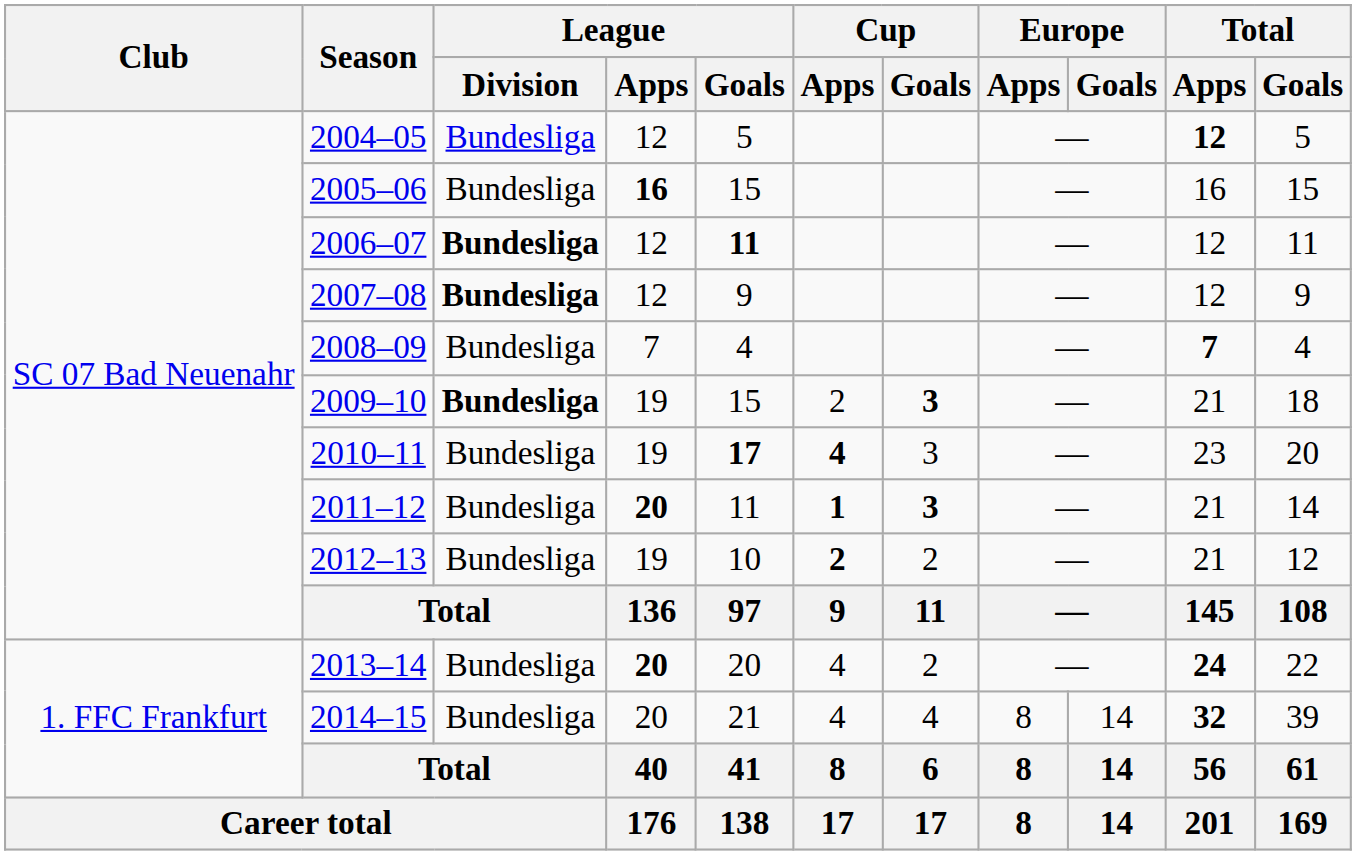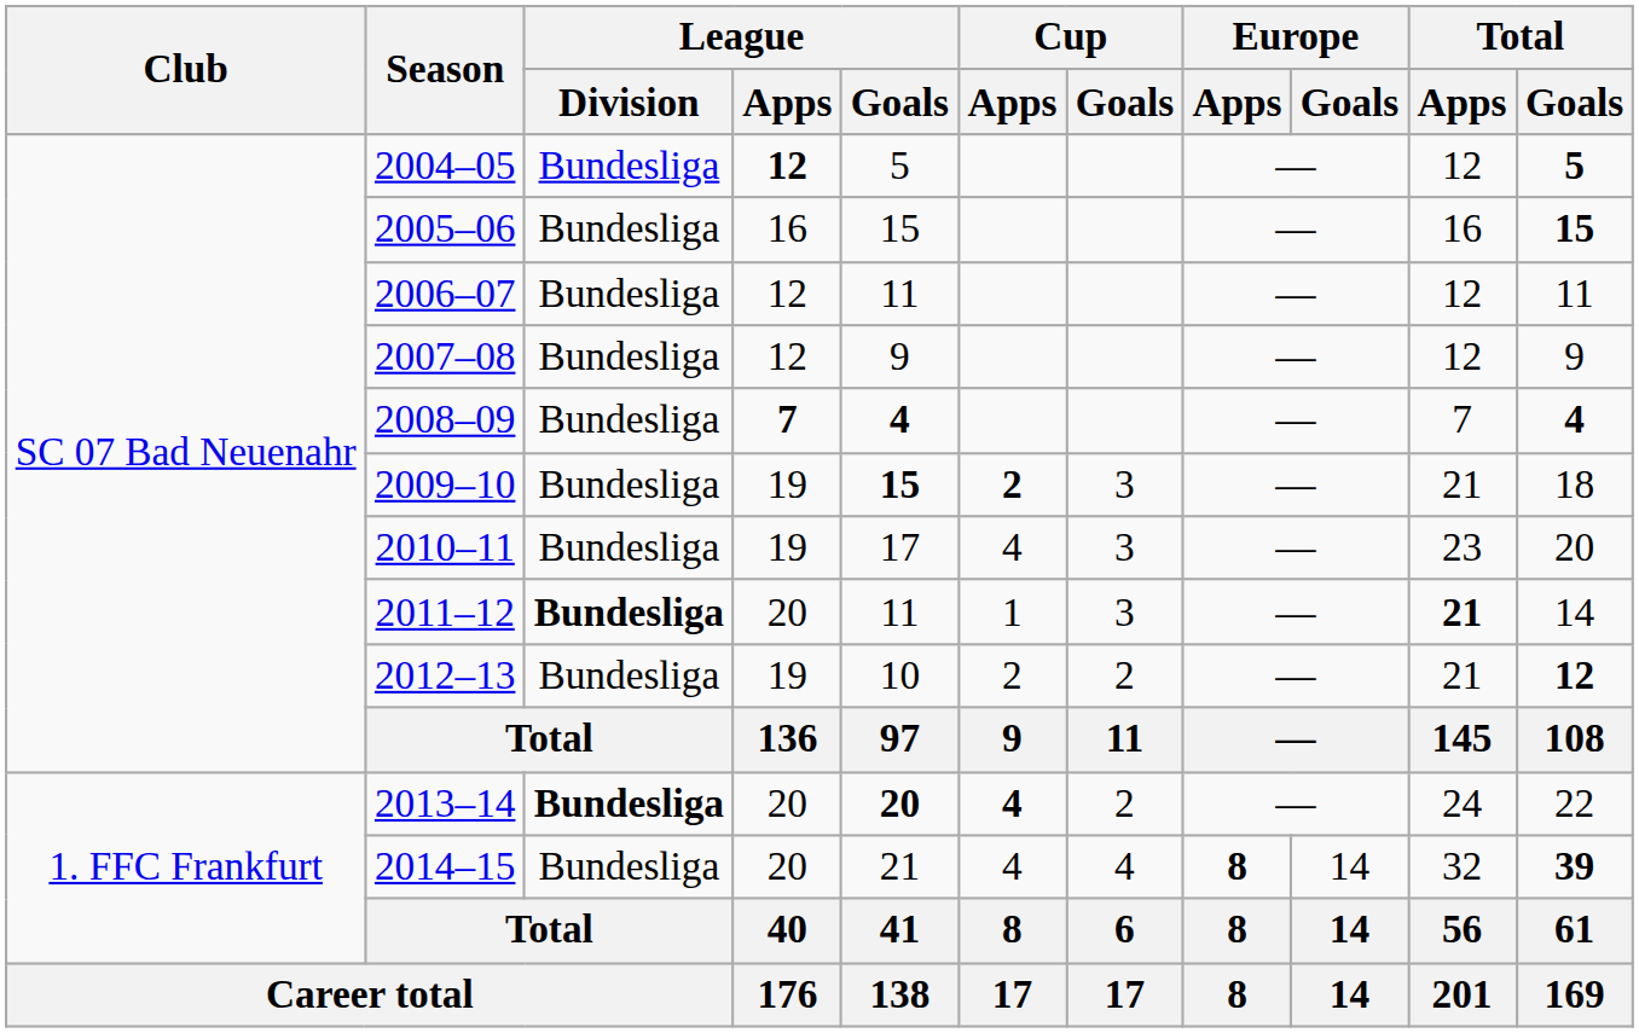2004–05 | League / Apps: normal -> bold
2004–05 | Total / Apps: bold -> normal
2004–05 | Total / Goals: normal -> bold
2005–06 | League / Apps: bold -> normal
2005–06 | Total / Goals: normal -> bold
2006–07 | League / Division: bold -> normal
2006–07 | League / Goals: bold -> normal
2007–08 | League / Division: bold -> normal
2008–09 | League / Apps: normal -> bold
2008–09 | League / Goals: normal -> bold
2008–09 | Total / Apps: bold -> normal
2008–09 | Total / Goals: normal -> bold
2009–10 | League / Division: bold -> normal
2009–10 | League / Goals: normal -> bold
2009–10 | Cup / Apps: normal -> bold
2009–10 | Cup / Goals: bold -> normal
2010–11 | League / Goals: bold -> normal
2010–11 | Cup / Apps: bold -> normal
2011–12 | League / Division: normal -> bold
2011–12 | League / Apps: bold -> normal
2011–12 | Cup / Apps: bold -> normal
2011–12 | Cup / Goals: bold -> normal
2011–12 | Total / Apps: normal -> bold
2012–13 | Cup / Apps: bold -> normal
2012–13 | Total / Goals: normal -> bold
2013–14 | League / Division: normal -> bold
2013–14 | League / Apps: bold -> normal
2013–14 | League / Goals: normal -> bold
2013–14 | Cup / Apps: normal -> bold
2013–14 | Total / Apps: bold -> normal
2014–15 | Europe / Apps: normal -> bold
2014–15 | Total / Apps: bold -> normal
2014–15 | Total / Goals: normal -> bold
